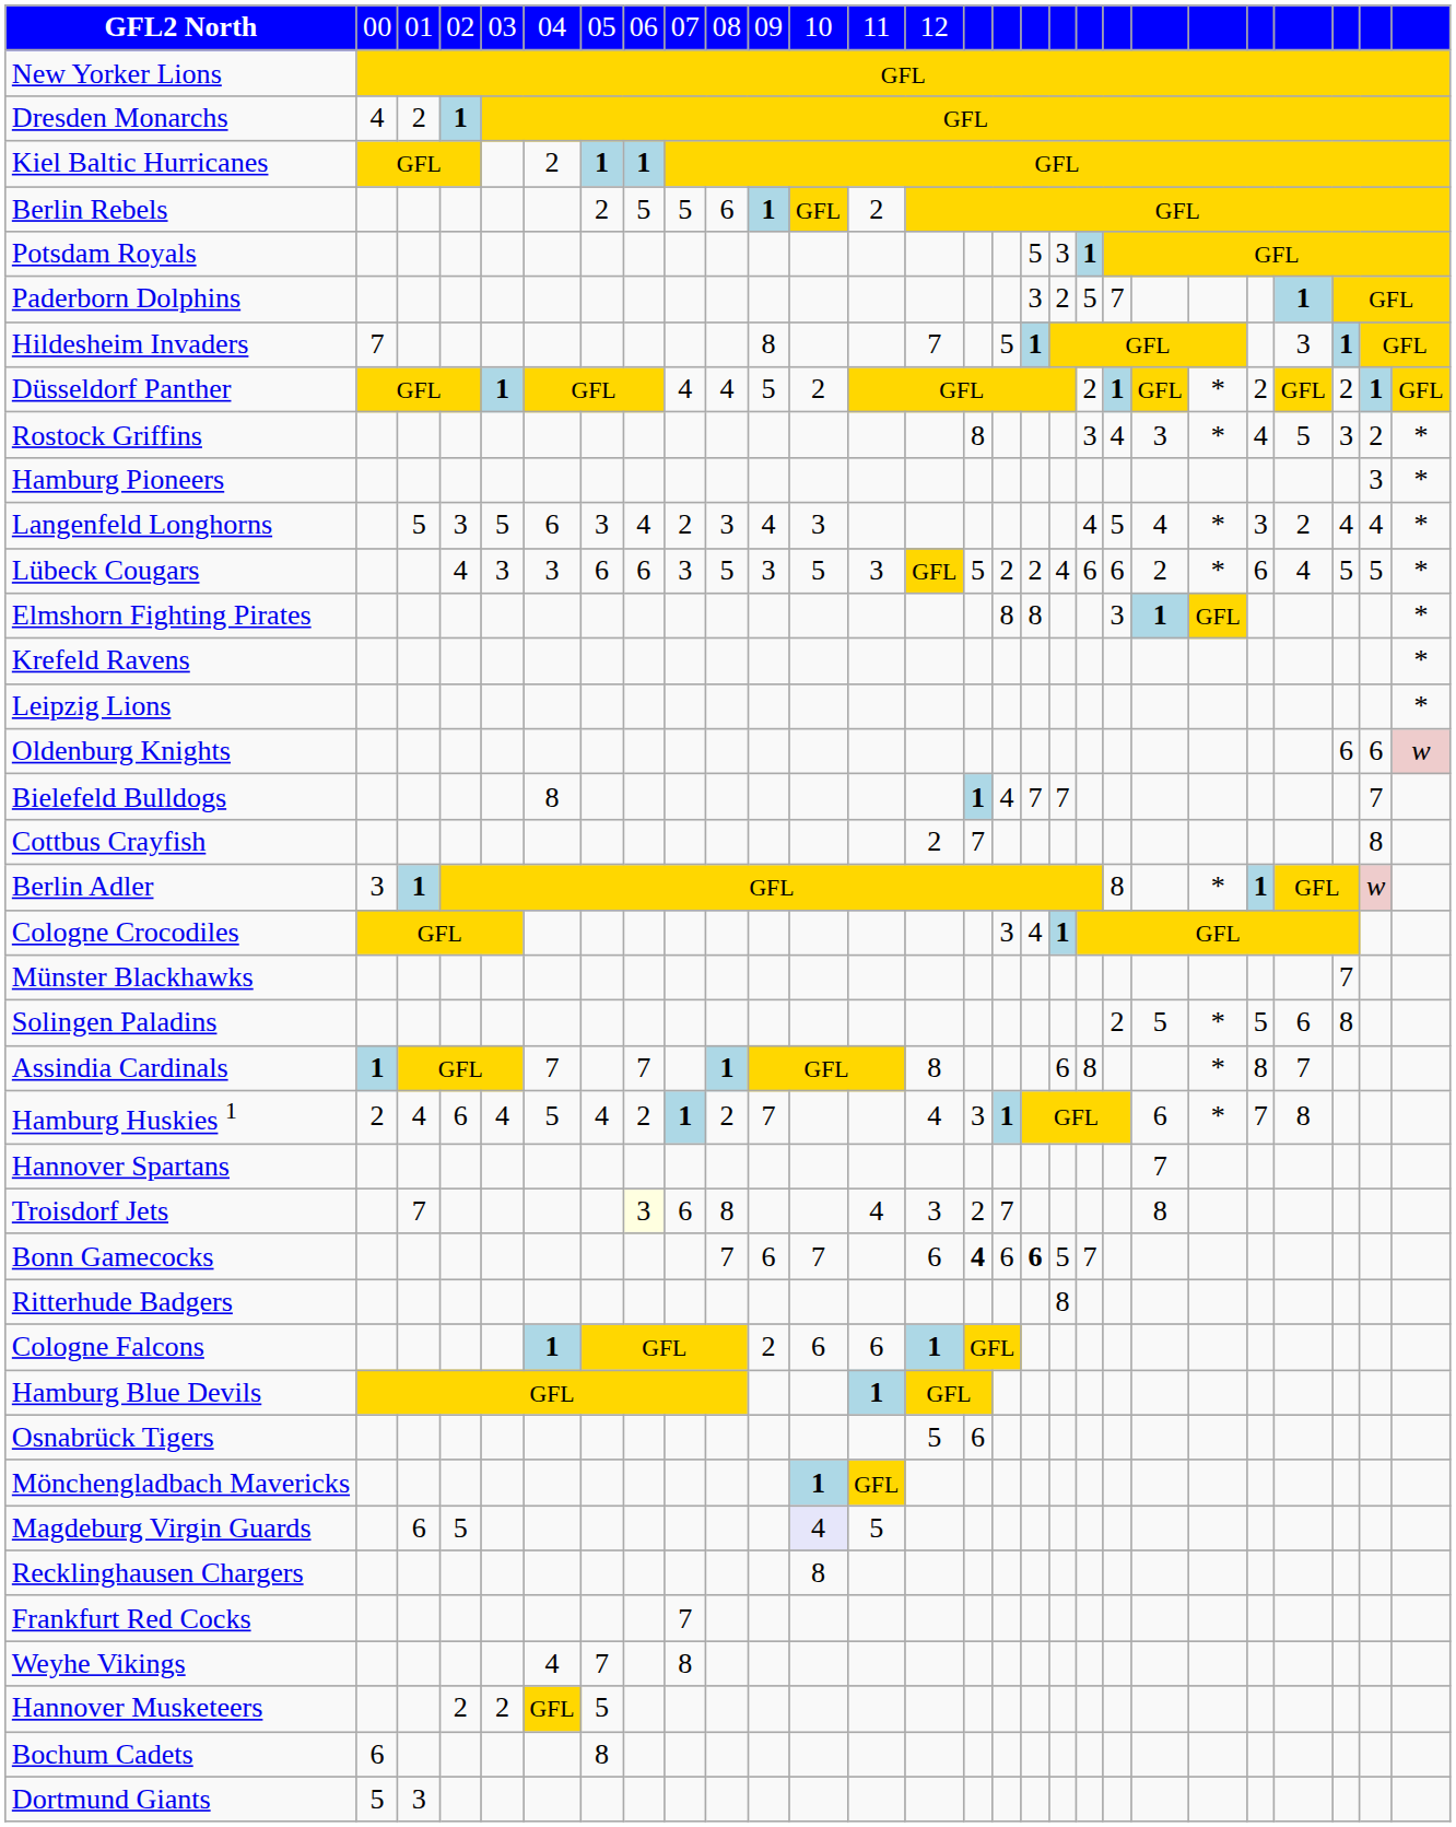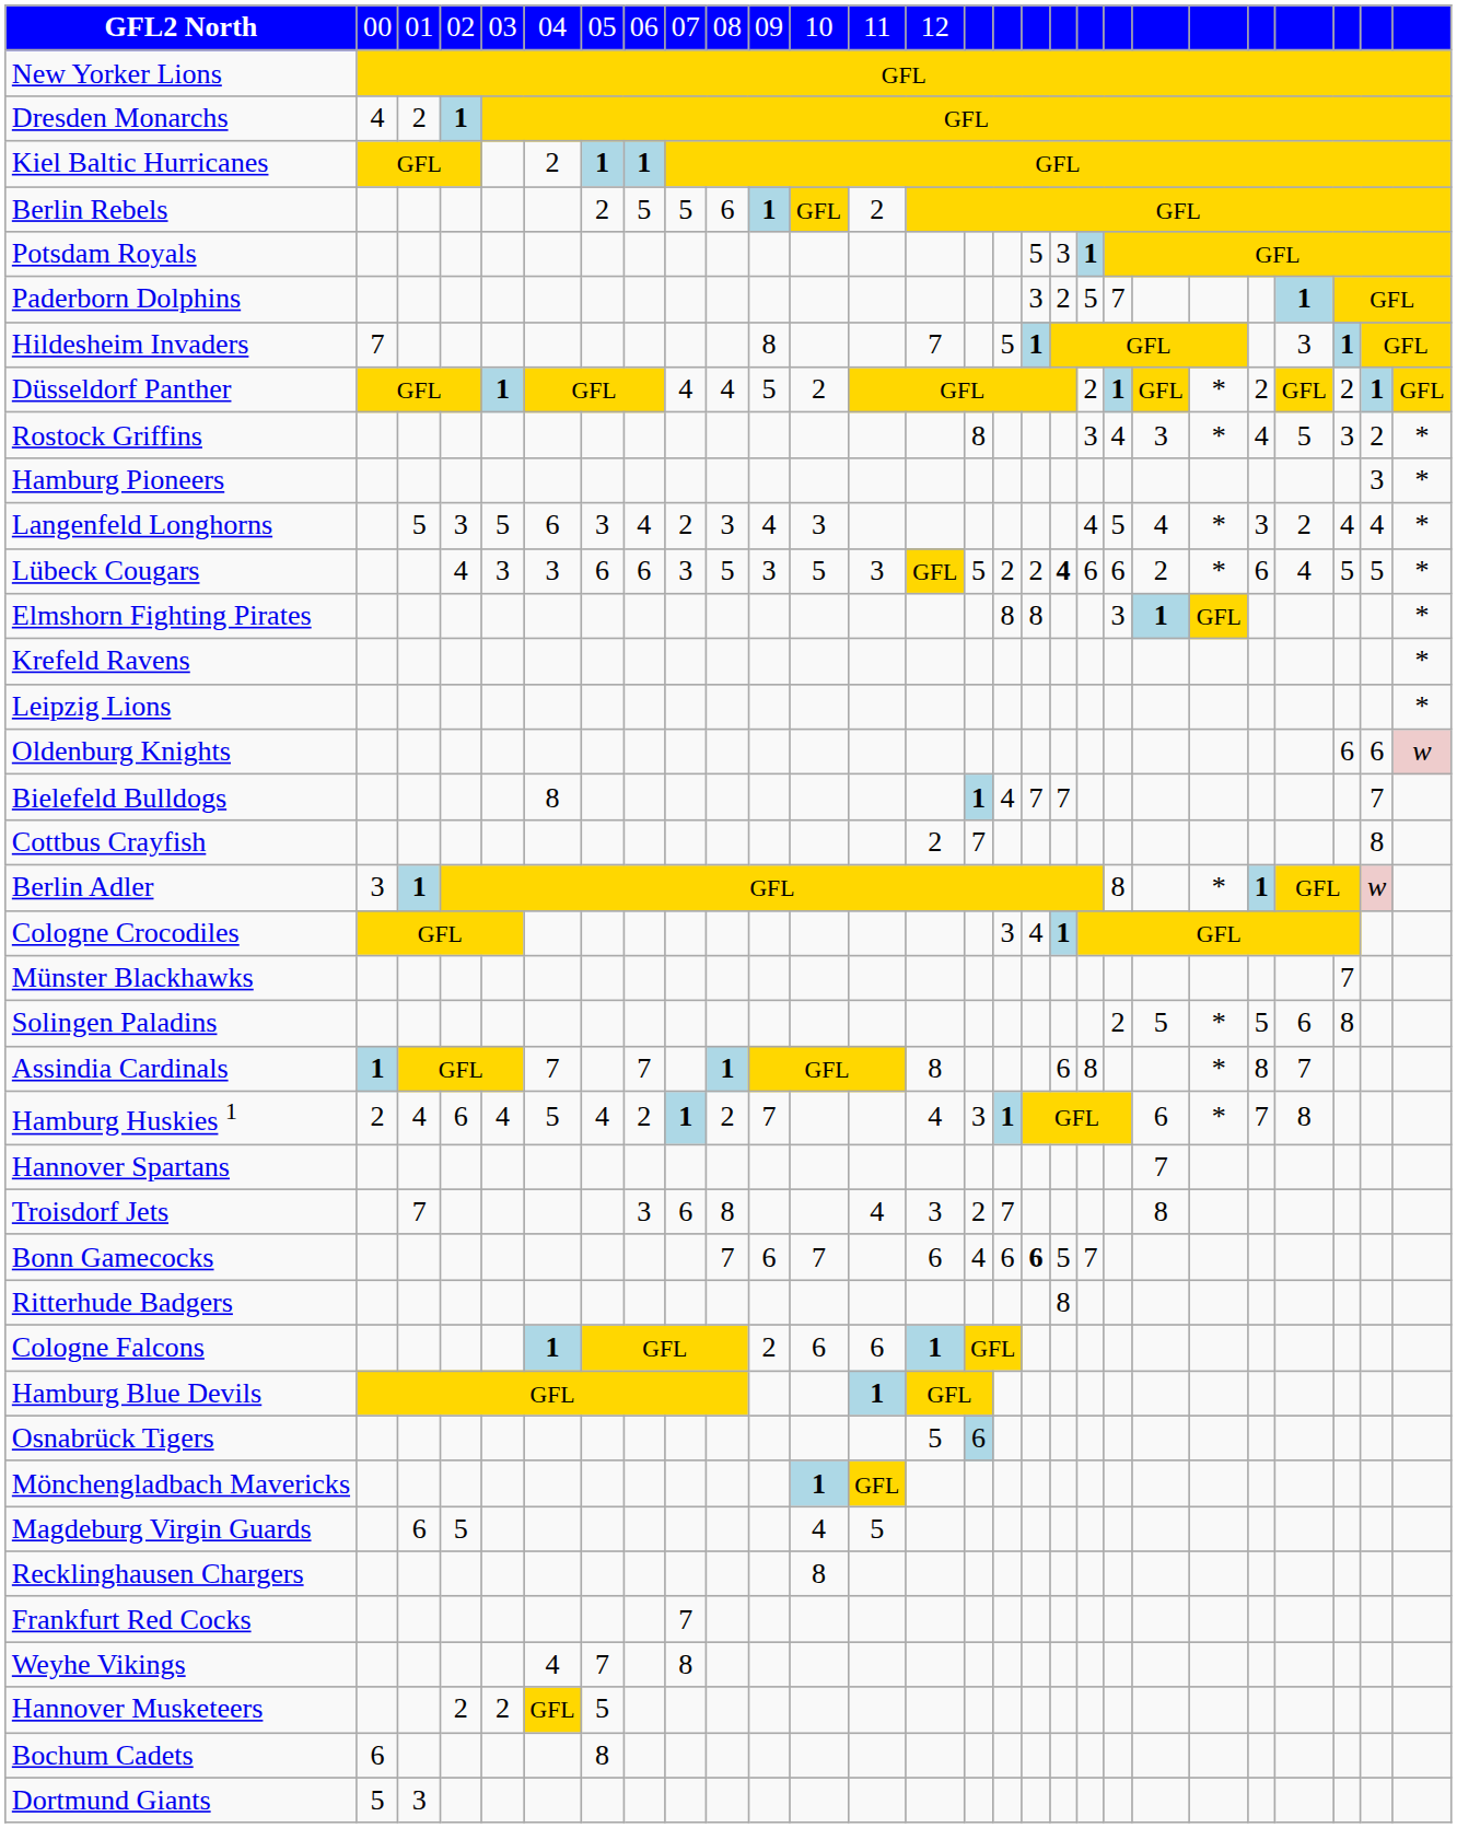Lübeck Cougars | column 18: normal -> bold
Troisdorf Jets | column 8: lightyellow background -> no background
Bonn Gamecocks | column 15: bold -> normal
Osnabrück Tigers | column 15: no background -> lightblue background
Magdeburg Virgin Guards | column 12: lavender background -> no background
